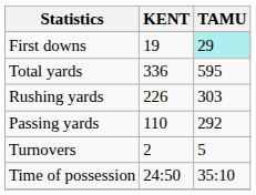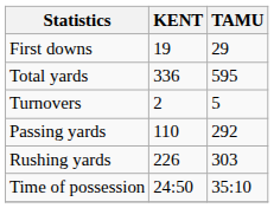First downs | TAMU: paleturquoise background -> no background
rows swapped: Rushing yards <-> Turnovers
